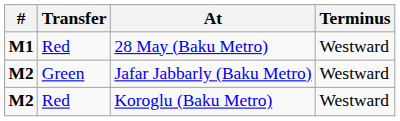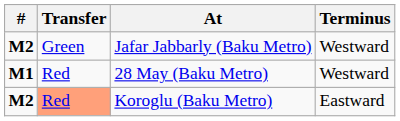rows swapped: 28 May (Baku Metro) <-> Jafar Jabbarly (Baku Metro)
Koroglu (Baku Metro) | Transfer: no background -> lightsalmon background
Koroglu (Baku Metro) | Terminus: Westward -> Eastward
